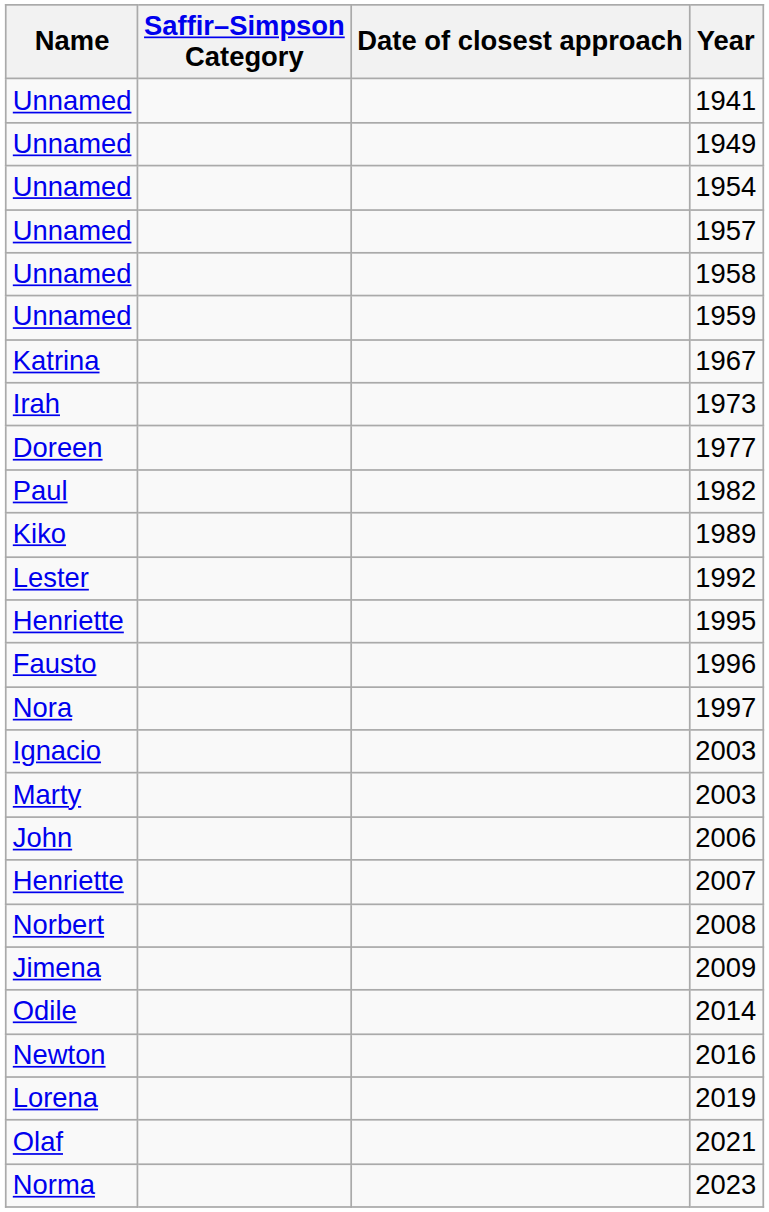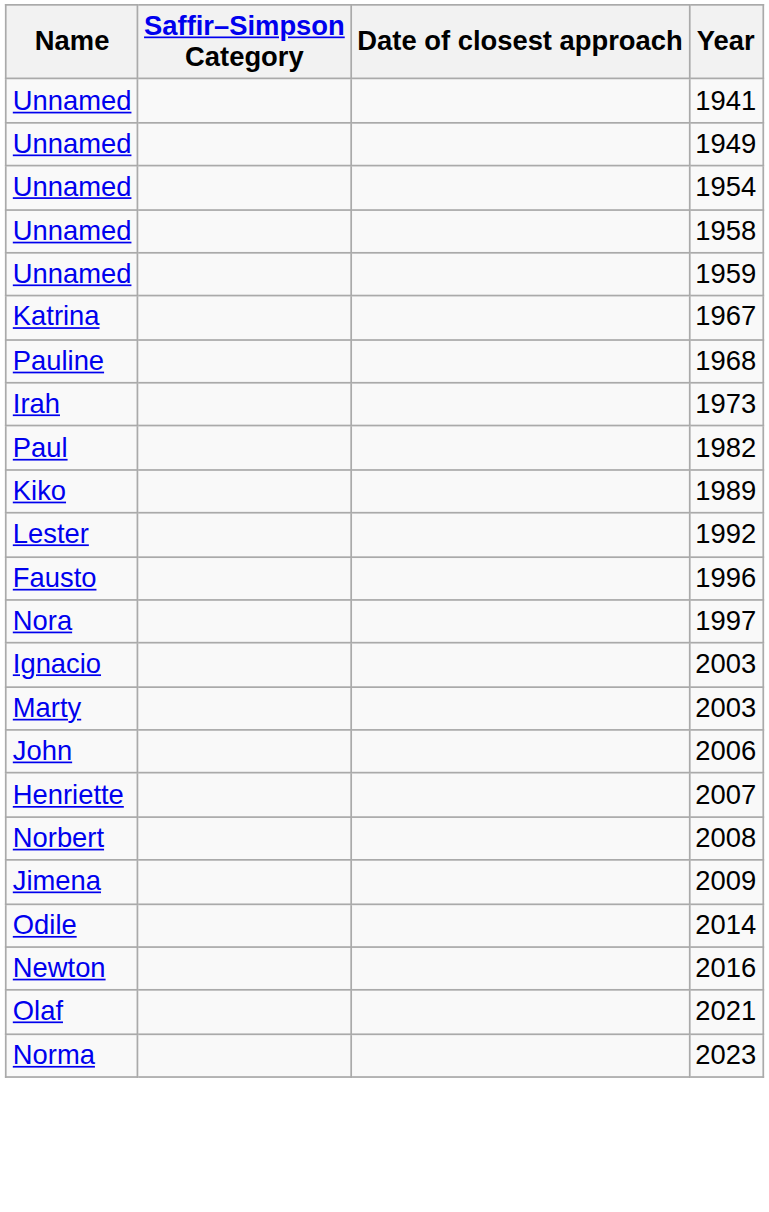- row: Unnamed | 1957
+ row: Pauline | 1968
- row: Doreen | 1977
- row: Henriette | 1995
- row: Lorena | 2019
